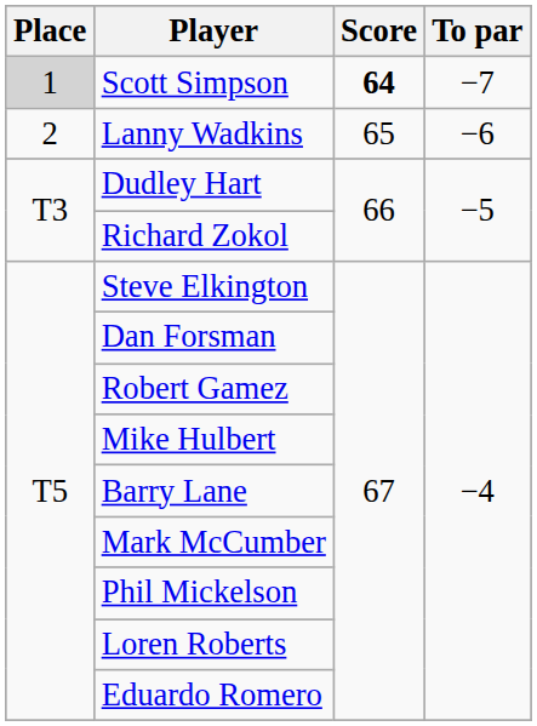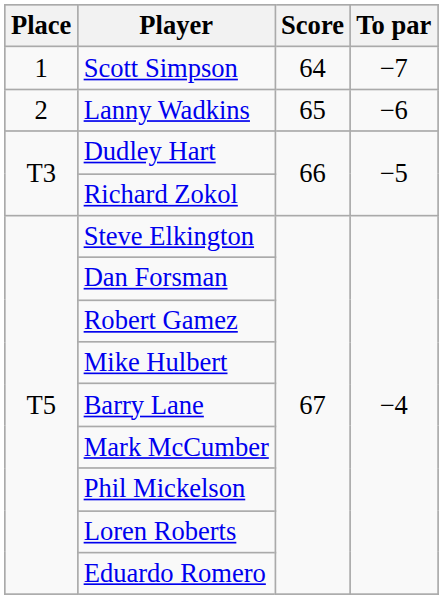Scott Simpson | Place: lightgrey background -> no background
Scott Simpson | Score: bold -> normal
